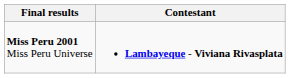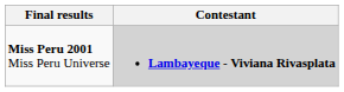Miss Peru 2001 Miss Peru Universe | Contestant: no background -> lightgrey background
